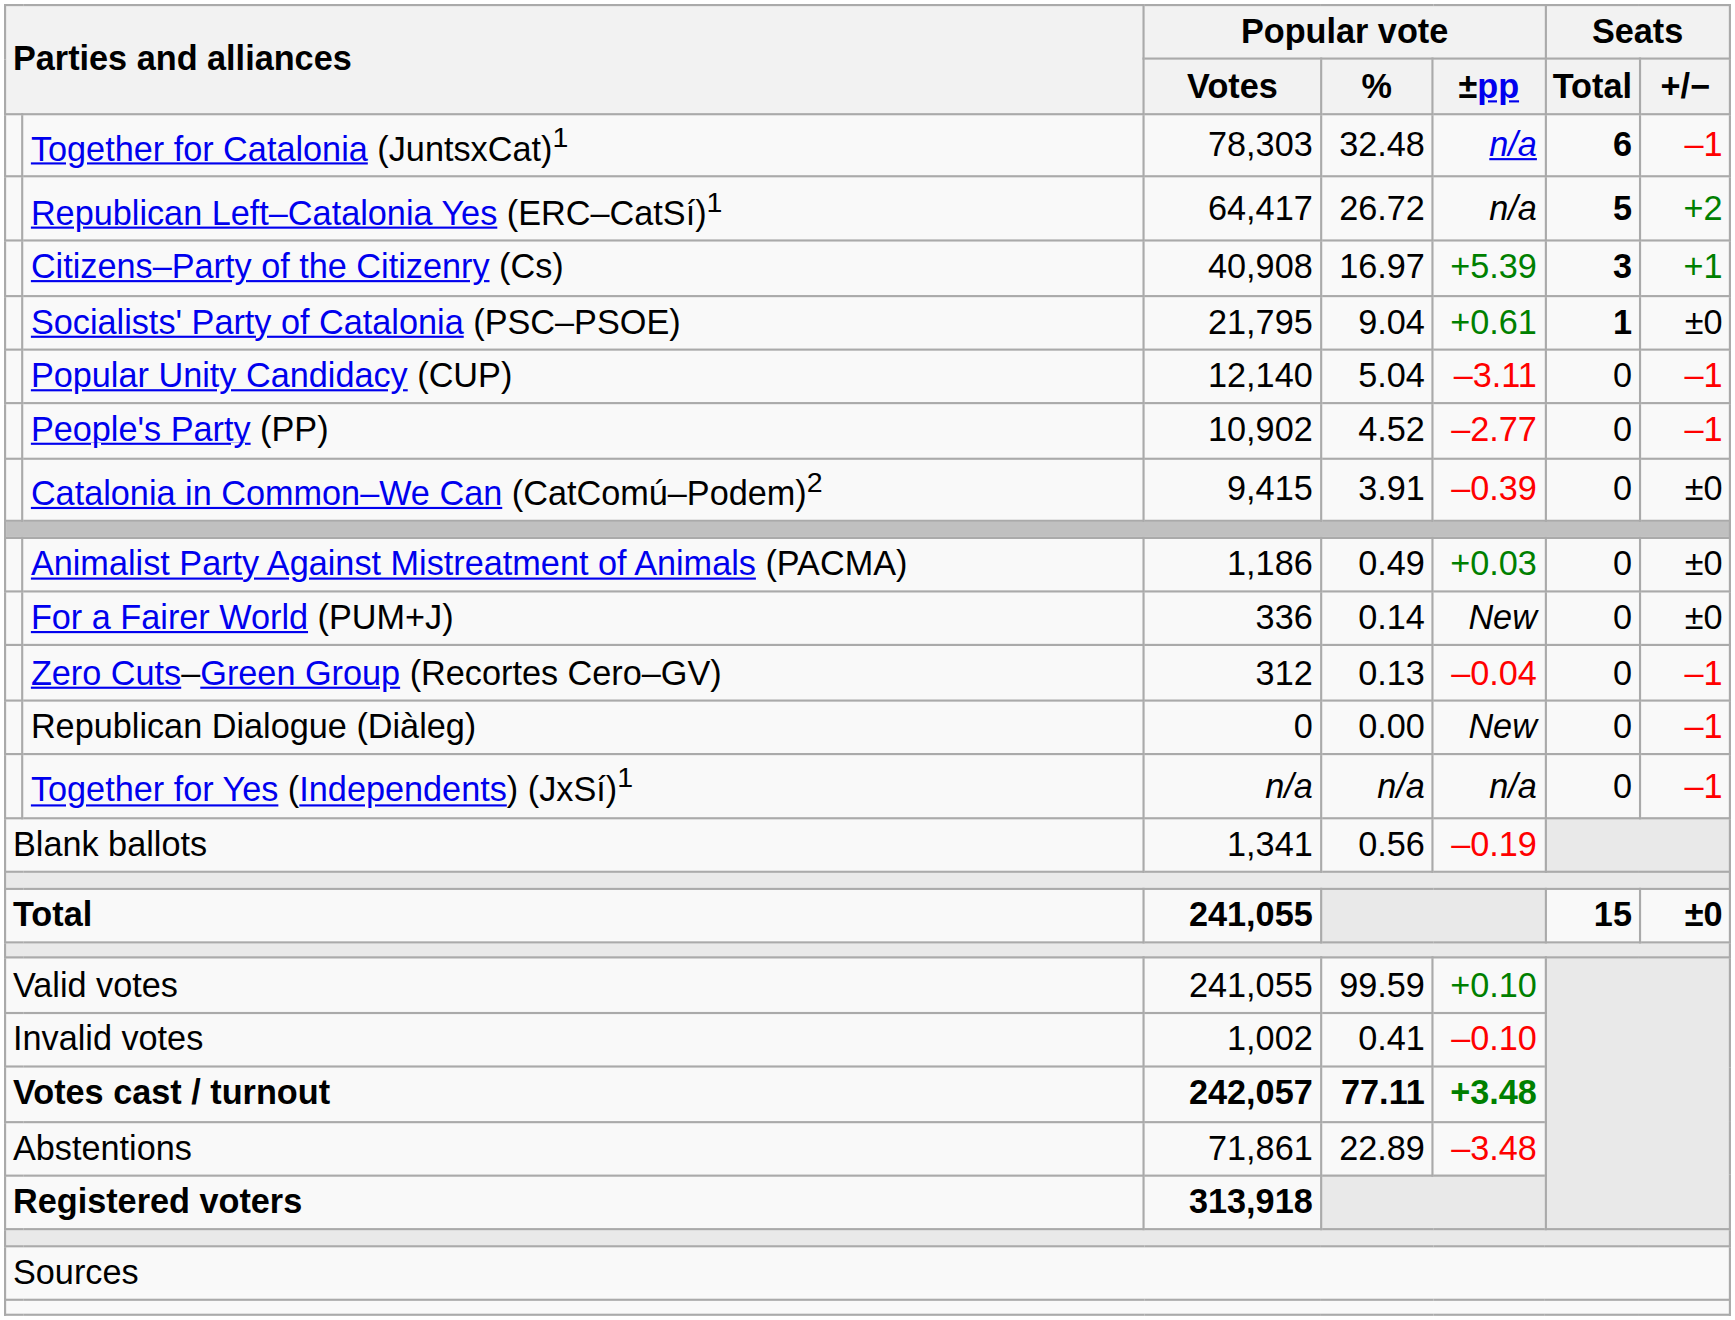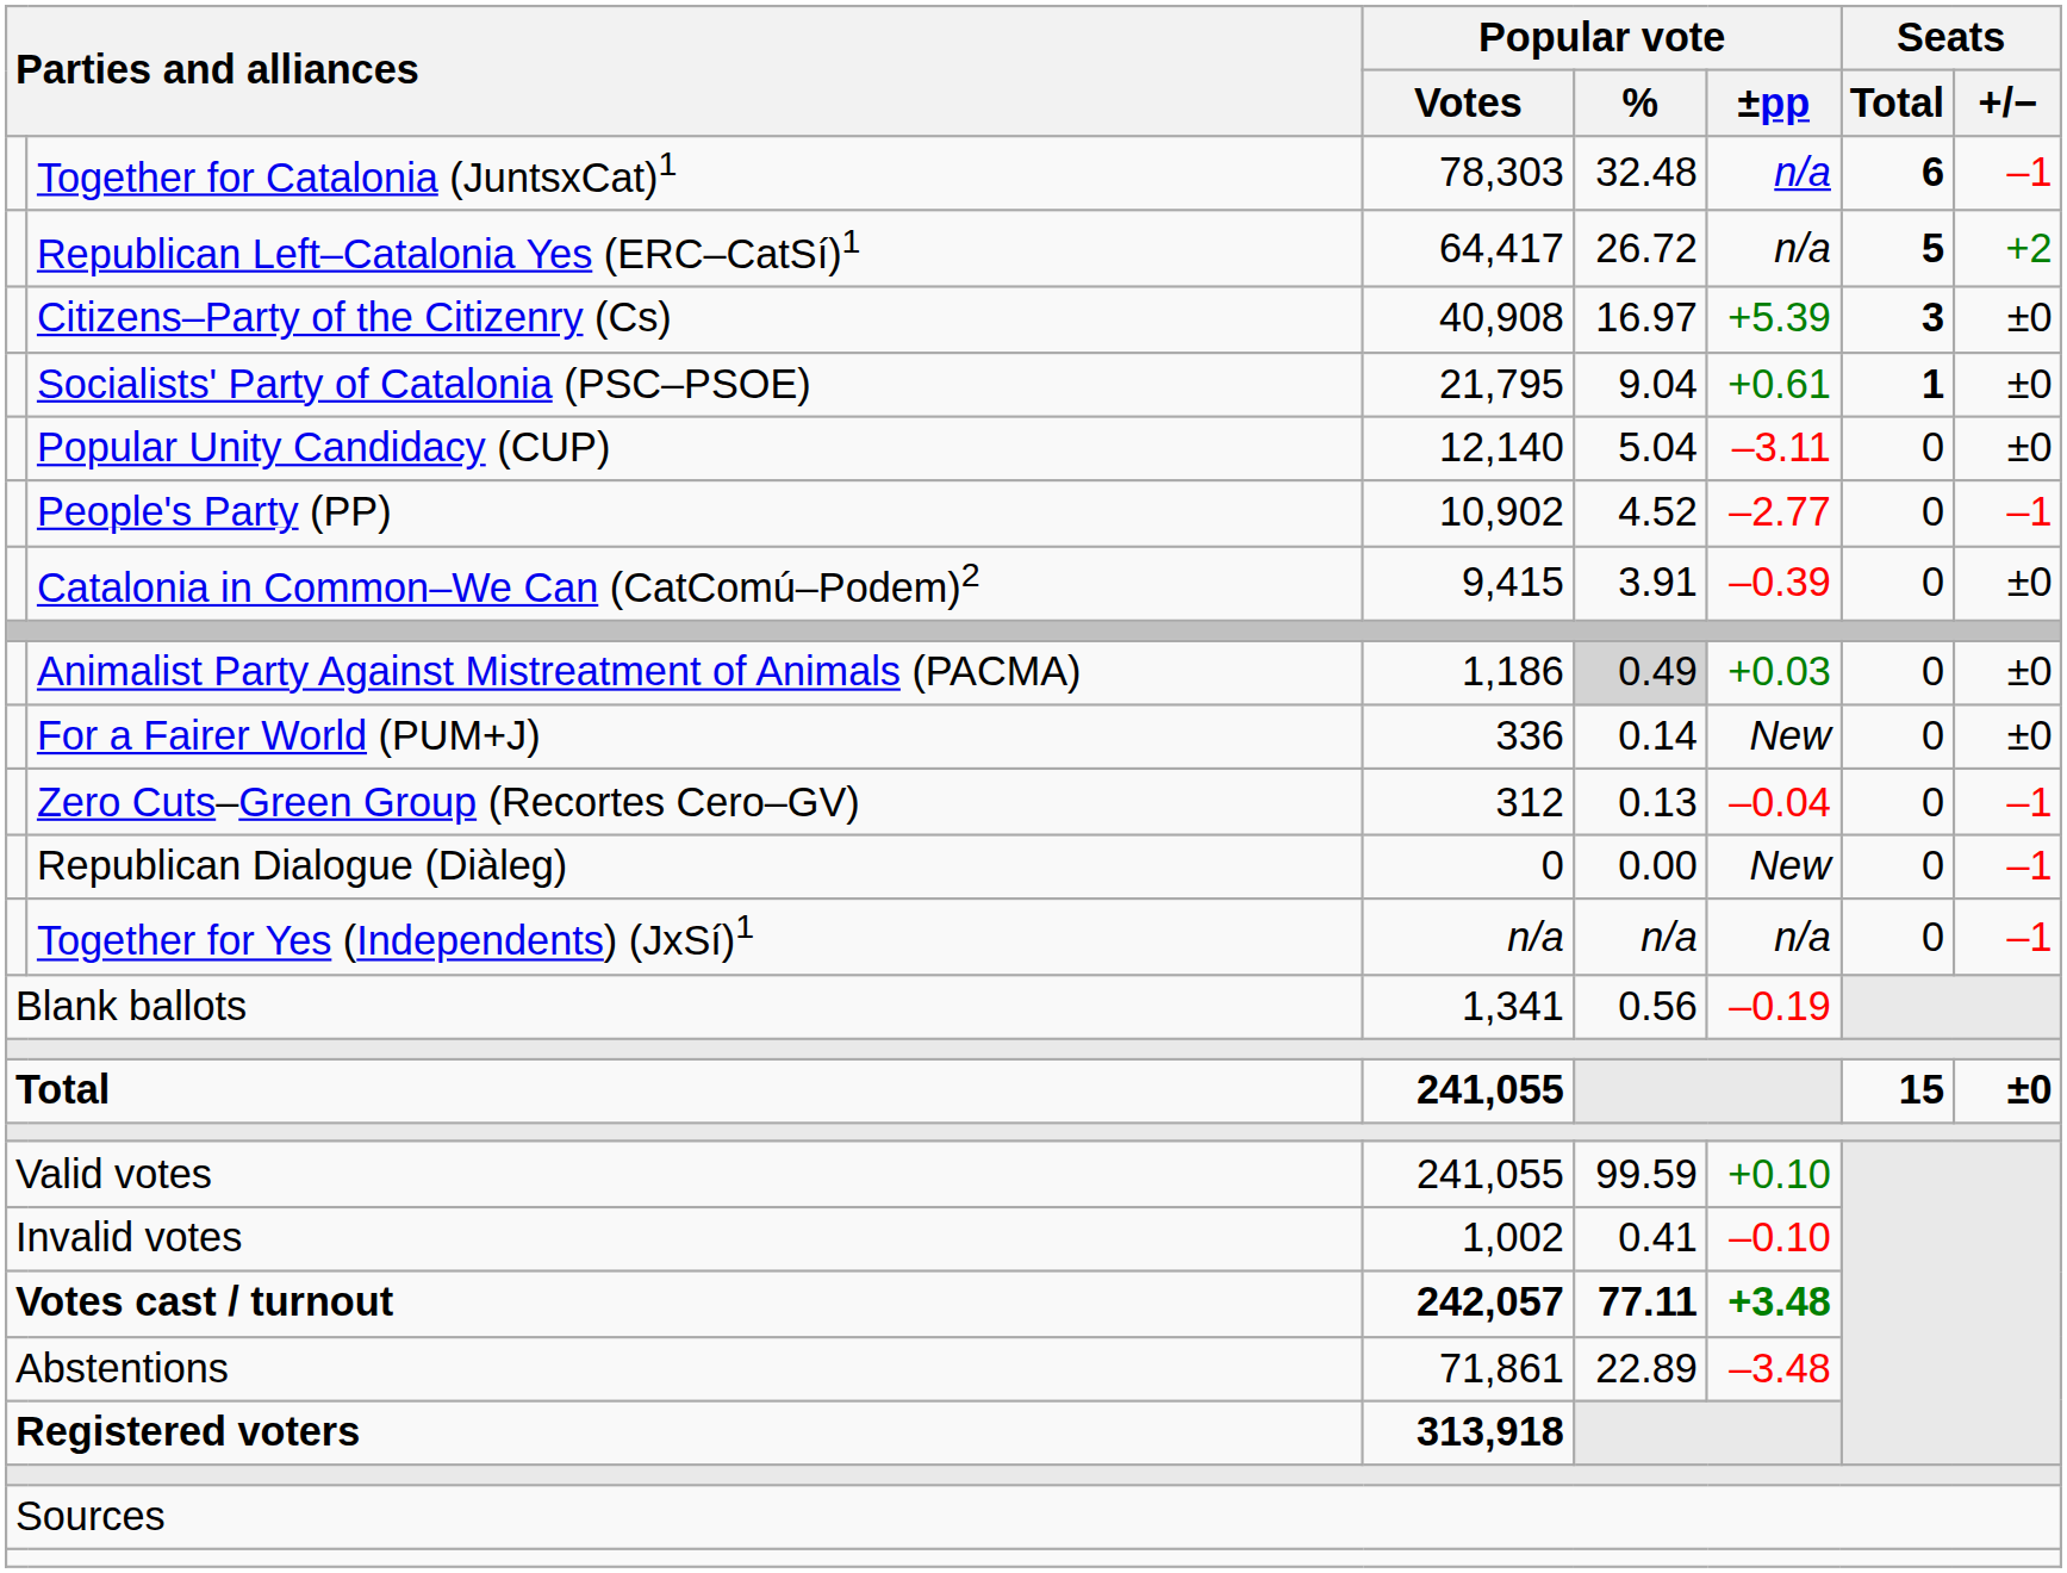Citizens–Party of the Citizenry (Cs) | Seats / +/−: +1 -> ±0
Popular Unity Candidacy (CUP) | Seats / +/−: –1 -> ±0
Animalist Party Against Mistreatment of Animals (PACMA) | Popular vote / %: no background -> lightgrey background
